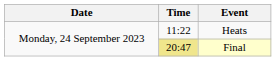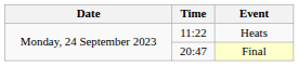Final | Time: khaki background -> no background
